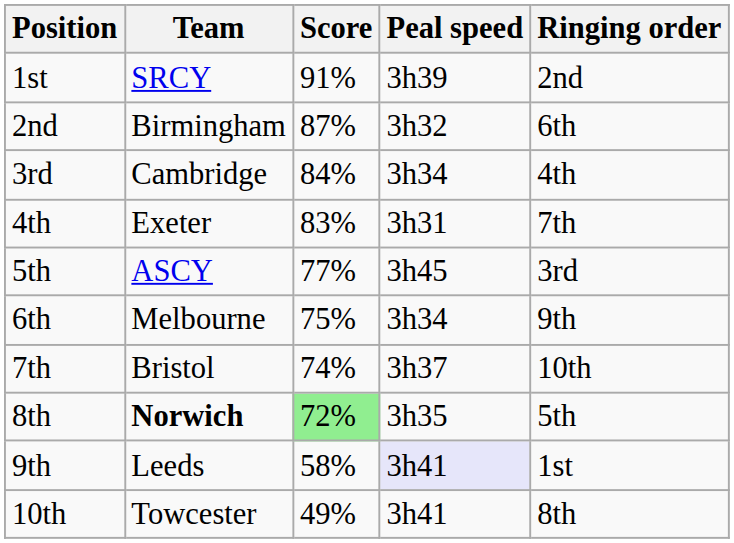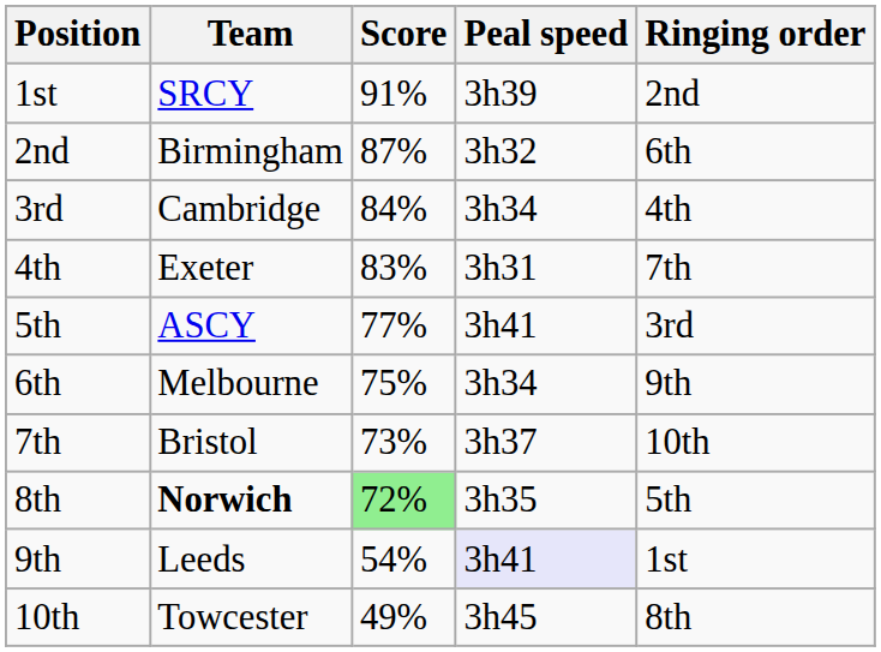row 6 | Peal speed: 3h45 -> 3h41
row 8 | Score: 74% -> 73%
row 10 | Score: 58% -> 54%
row 11 | Peal speed: 3h41 -> 3h45
